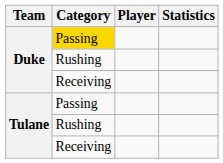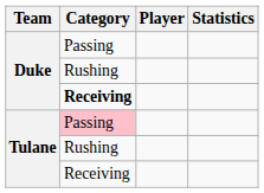Duke / Passing | Category: gold background -> no background
Duke / Receiving | Category: normal -> bold
Tulane / Passing | Category: no background -> pink background
